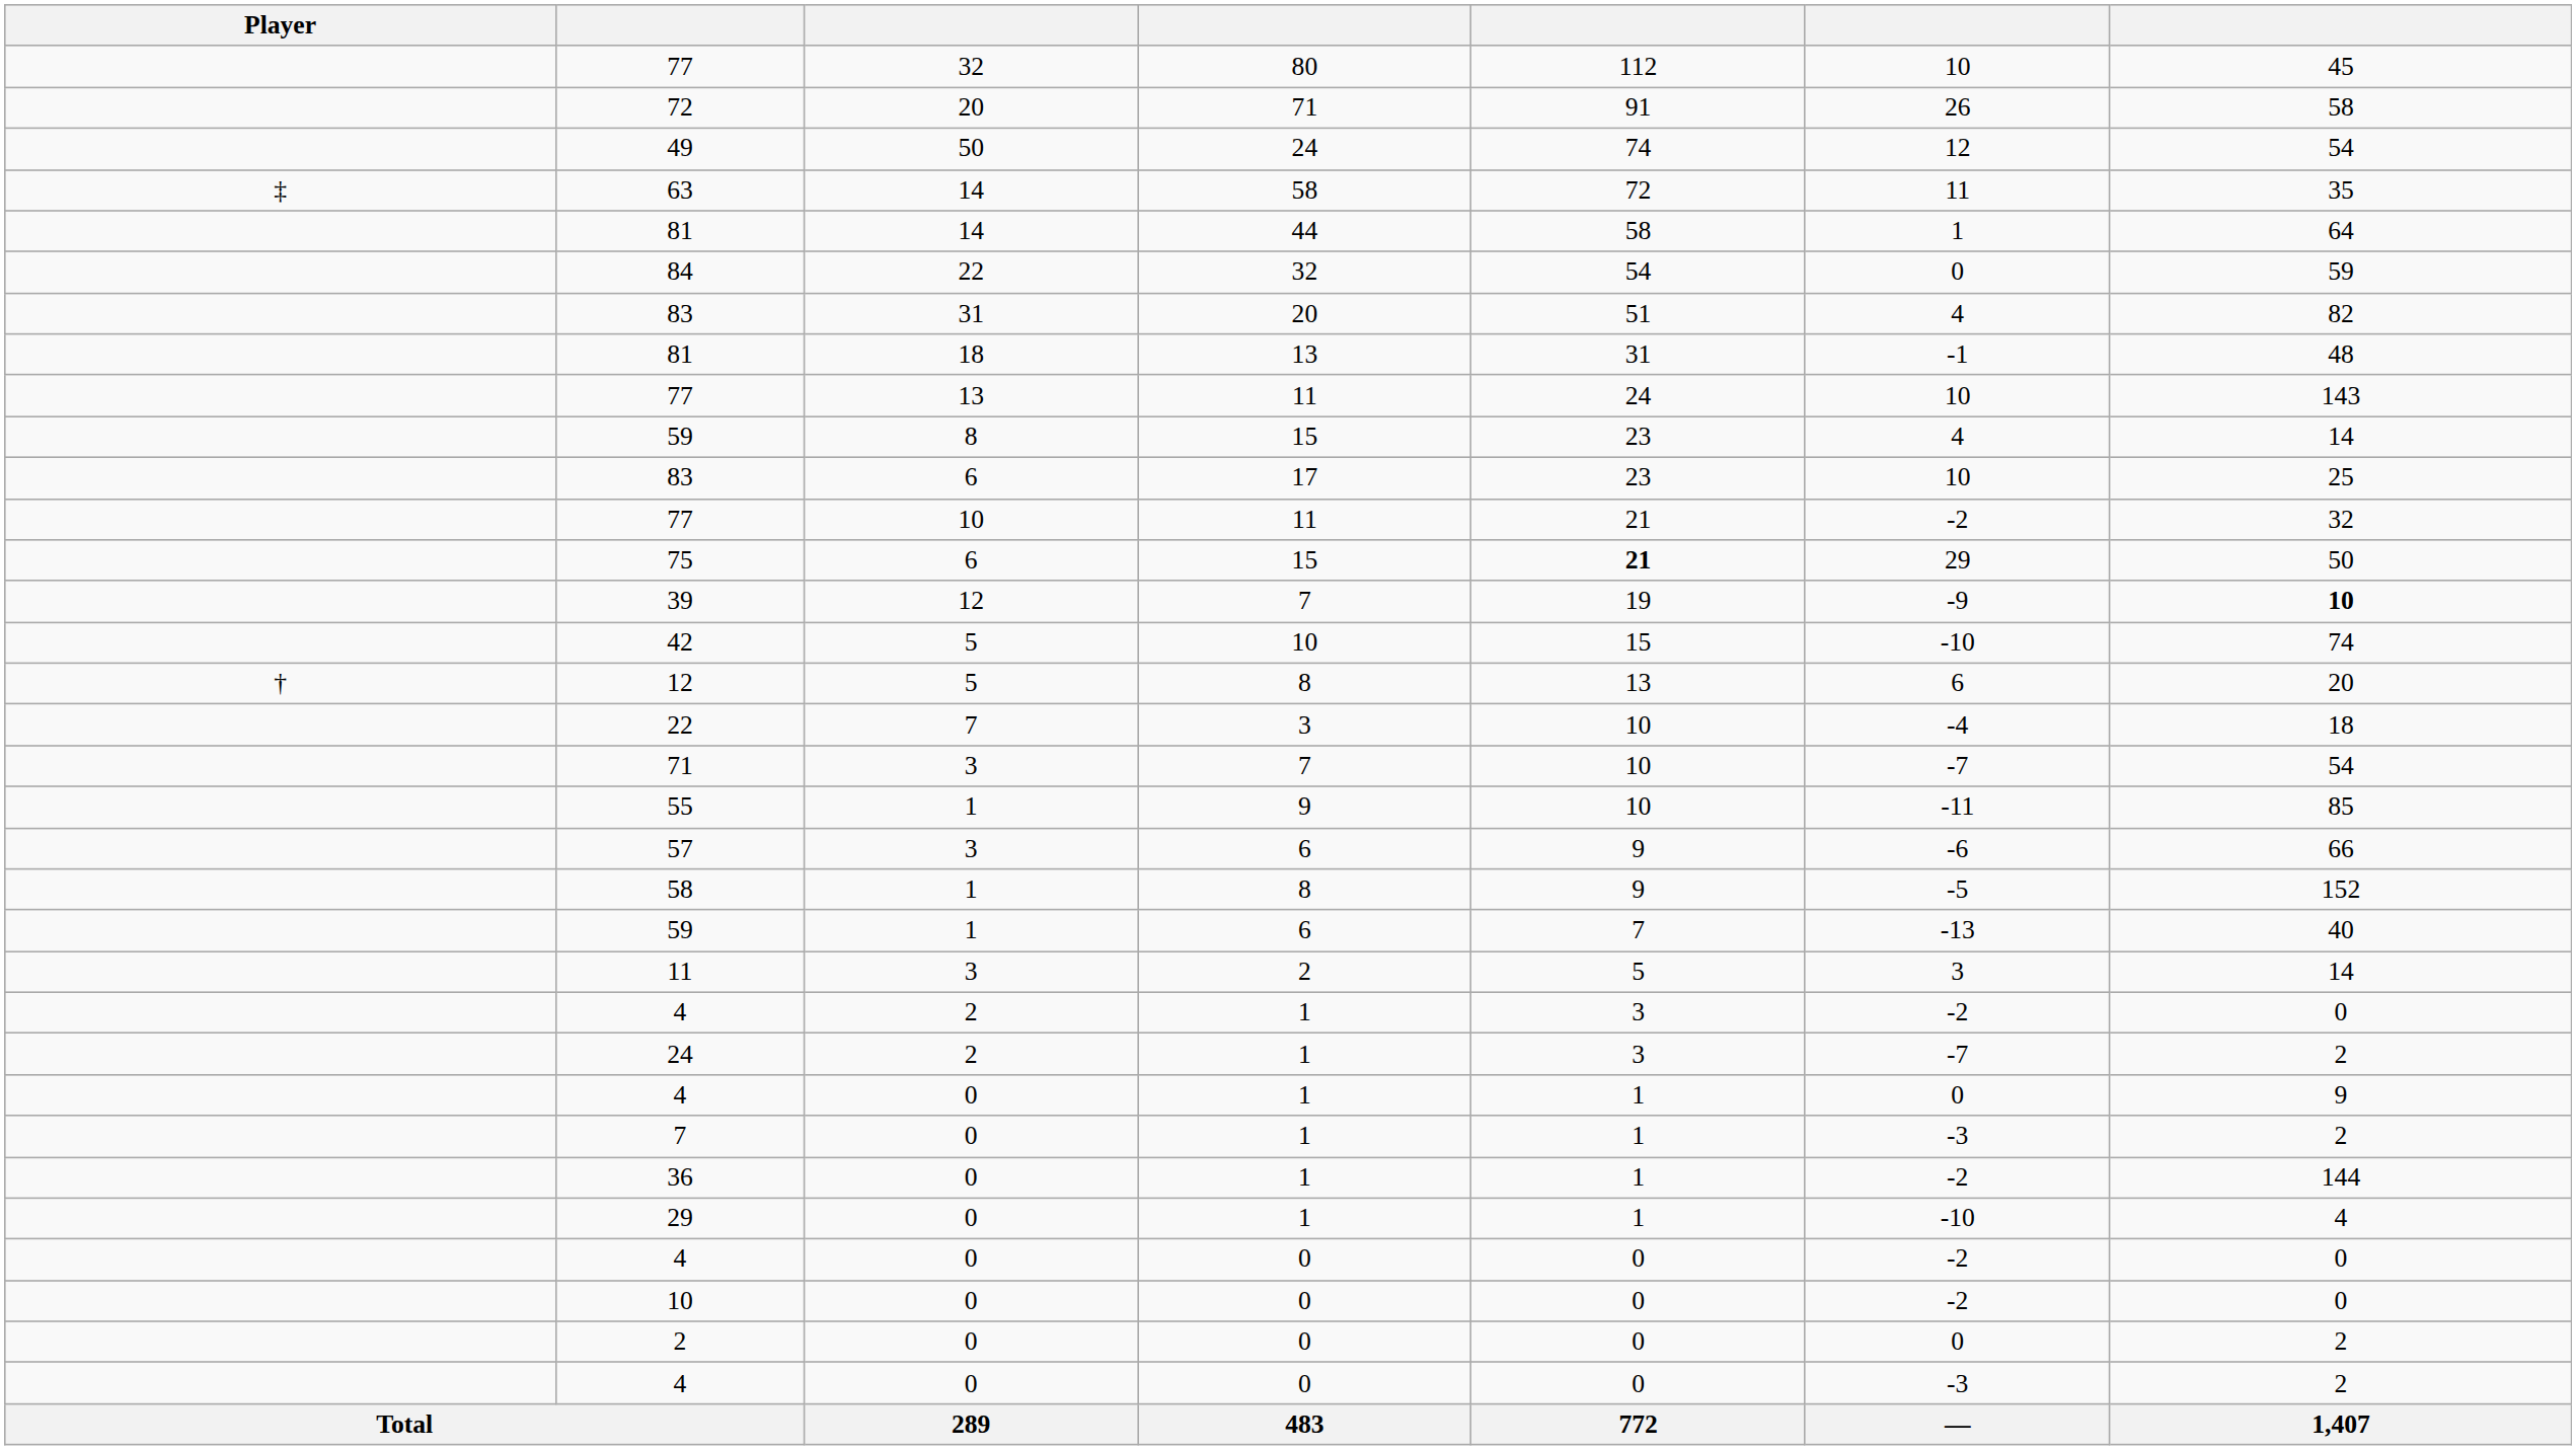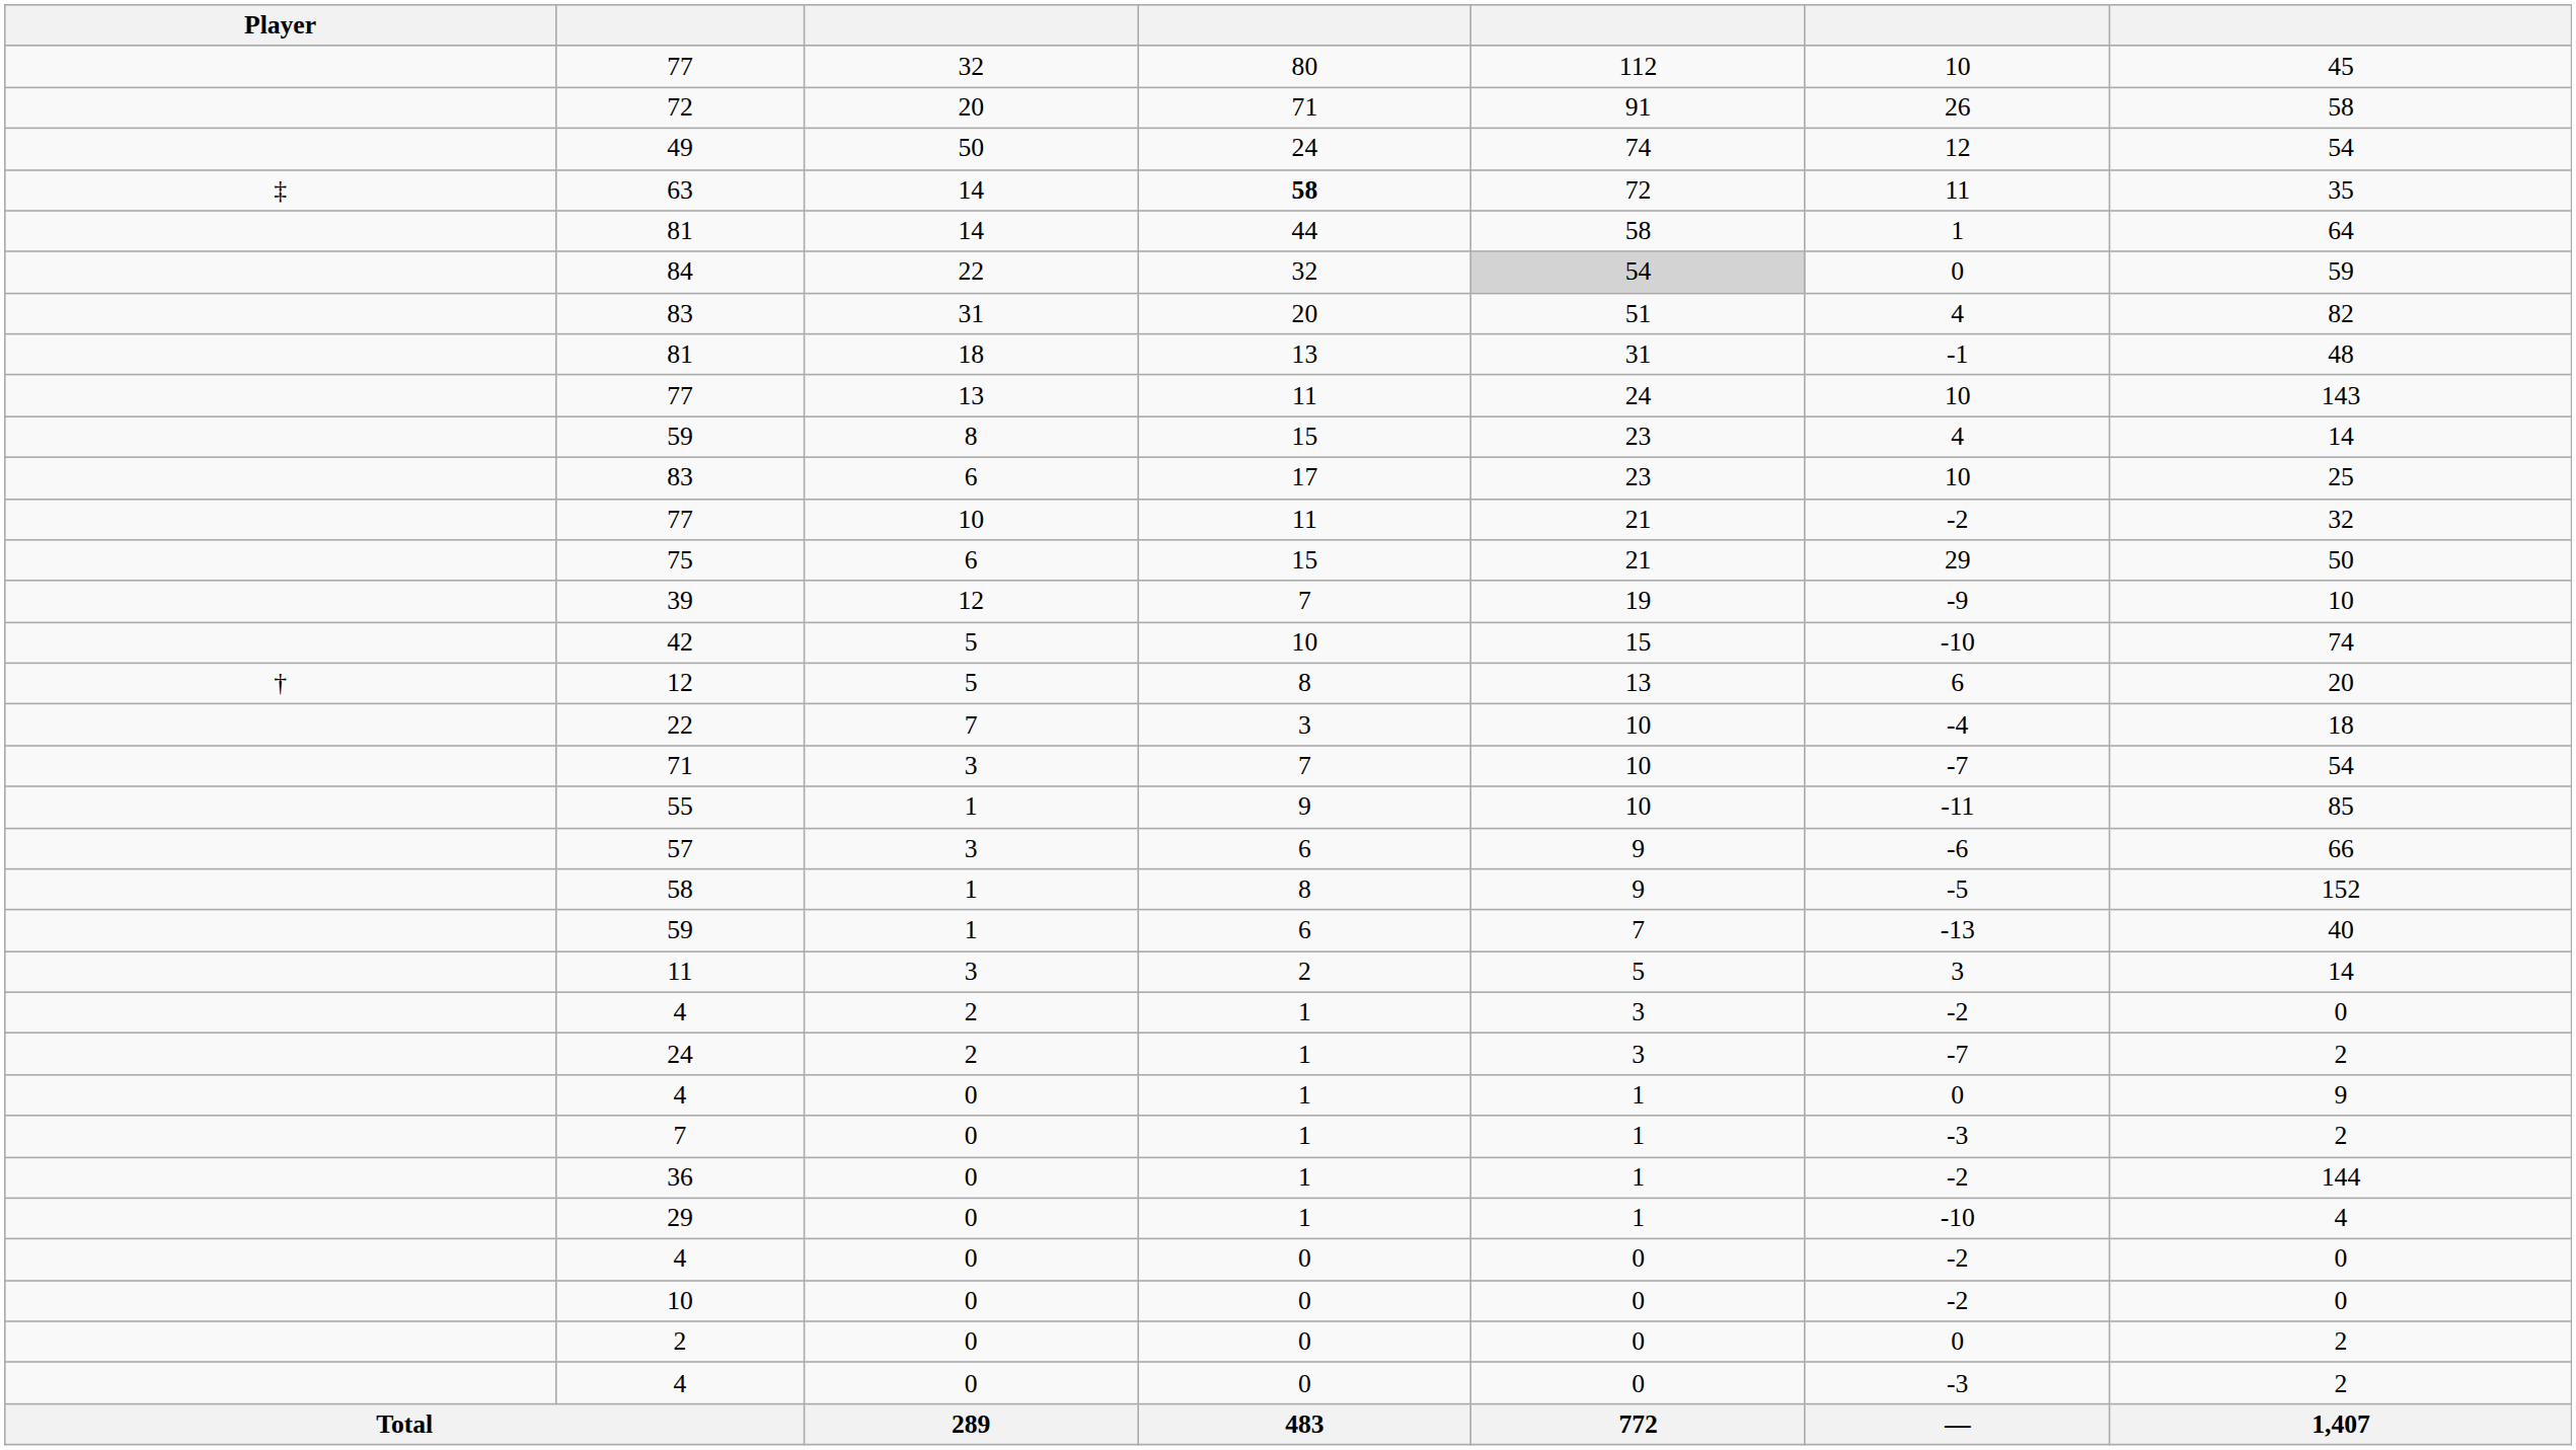63 | column 4: normal -> bold
84 | column 5: no background -> lightgrey background
75 | column 5: bold -> normal
39 | column 7: bold -> normal
